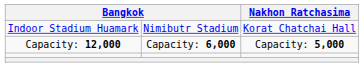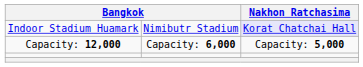Indoor Stadium Huamark | Nakhon Ratchasima: no background -> lavender background
